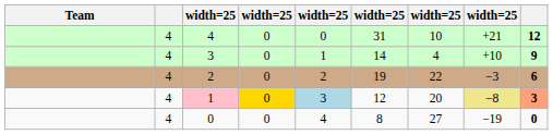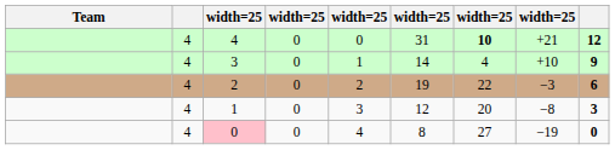row 2 | column 7: normal -> bold
row 5 | column 3: pink background -> no background
row 5 | column 4: gold background -> no background
row 5 | column 5: lightblue background -> no background
row 5 | column 8: khaki background -> no background
row 5 | column 9: lightsalmon background -> no background
row 6 | column 3: no background -> pink background
